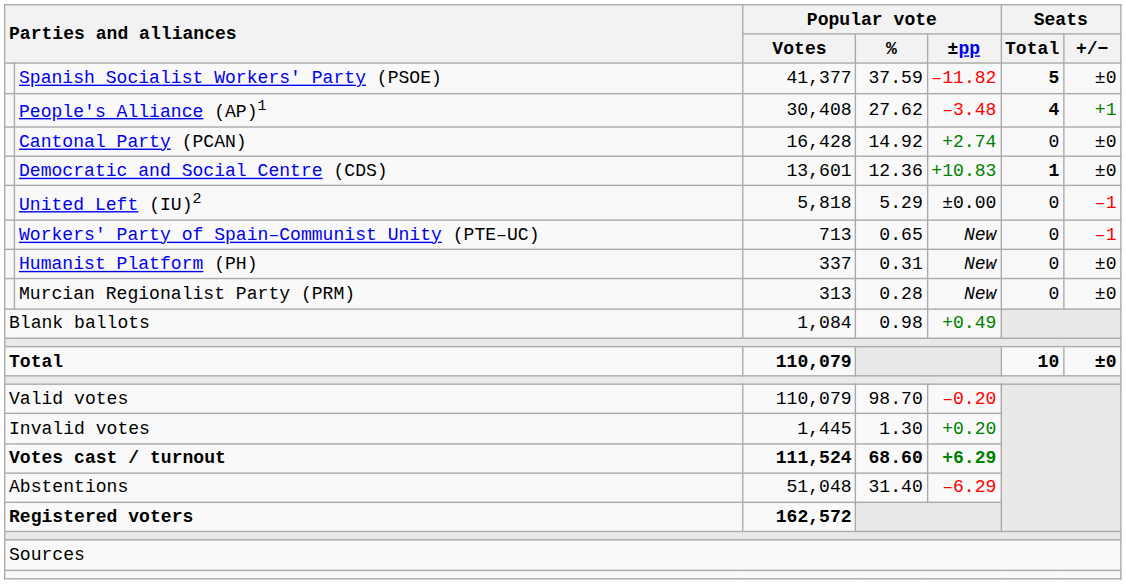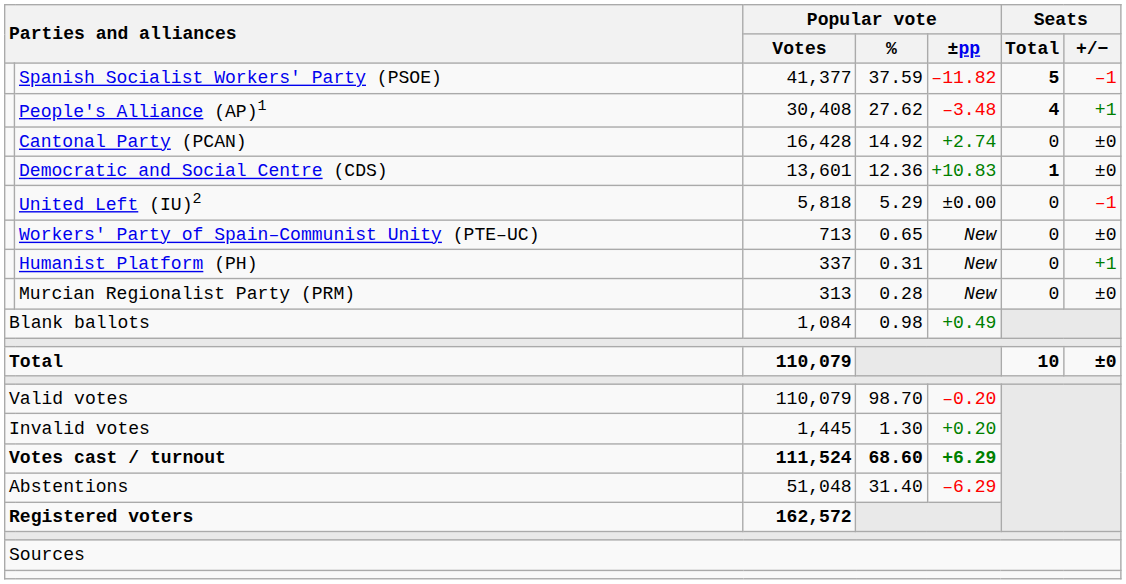Spanish Socialist Workers' Party (PSOE) | Seats / +/−: ±0 -> –1
Workers' Party of Spain–Communist Unity (PTE–UC) | Seats / +/−: –1 -> ±0
Humanist Platform (PH) | Seats / +/−: ±0 -> +1
